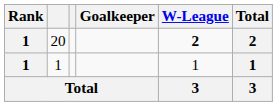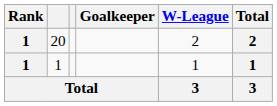20 | W-League: bold -> normal
